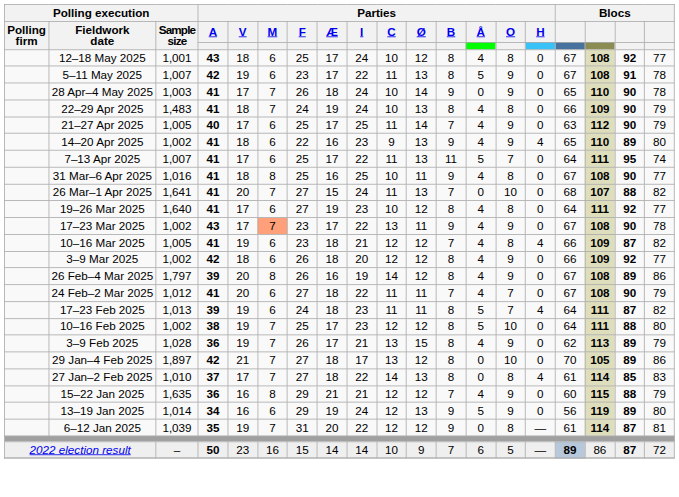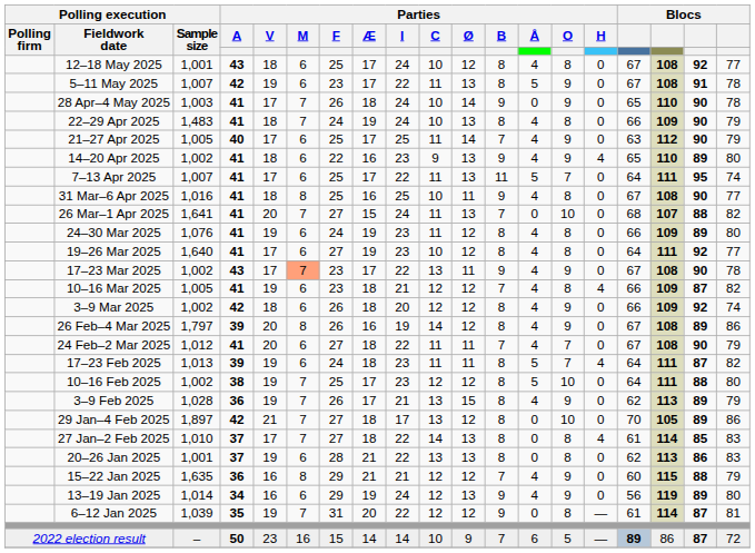+ row: 24–30 Mar 2025 | 1,076 | 41 | 19 | 6 | 24 | 19 | 23 | 11 | 12 | 8 | 4 | 8 | 0 | 66 | 109 | 89 | 80
3–9 Mar 2025 | column 19: 77 -> 74
+ row: 20–26 Jan 2025 | 1,001 | 37 | 19 | 6 | 28 | 21 | 22 | 13 | 13 | 8 | 0 | 8 | 0 | 62 | 113 | 86 | 83
13–19 Jan 2025 | Parties / Å: 5 -> 4
